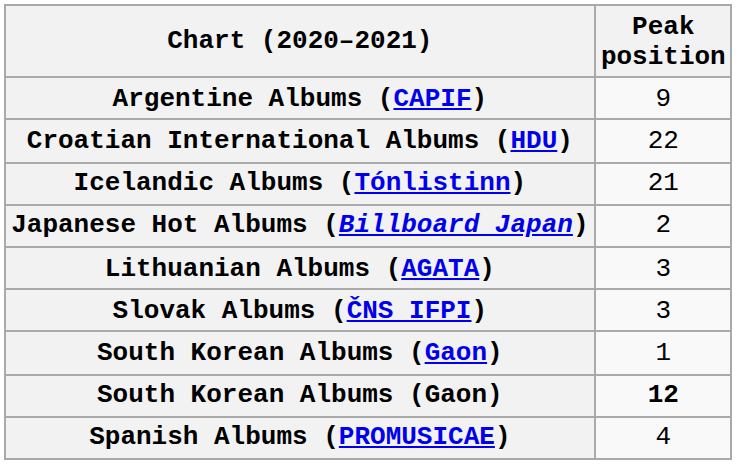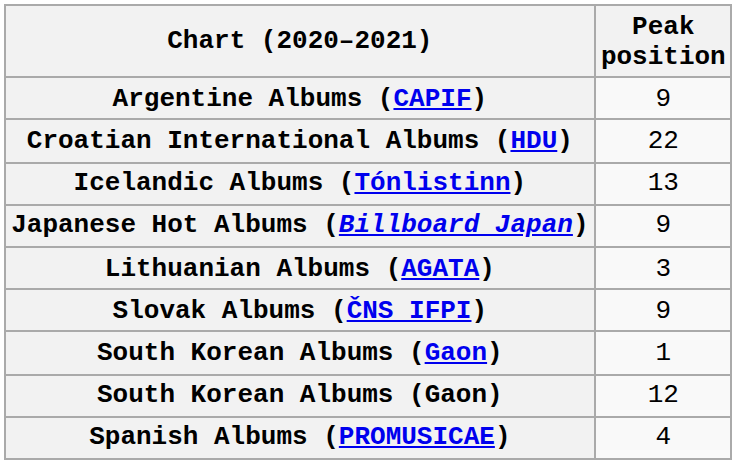row 4 | Peak position: 21 -> 13
row 5 | Peak position: 2 -> 9
row 7 | Peak position: 3 -> 9
row 9 | Peak position: bold -> normal
